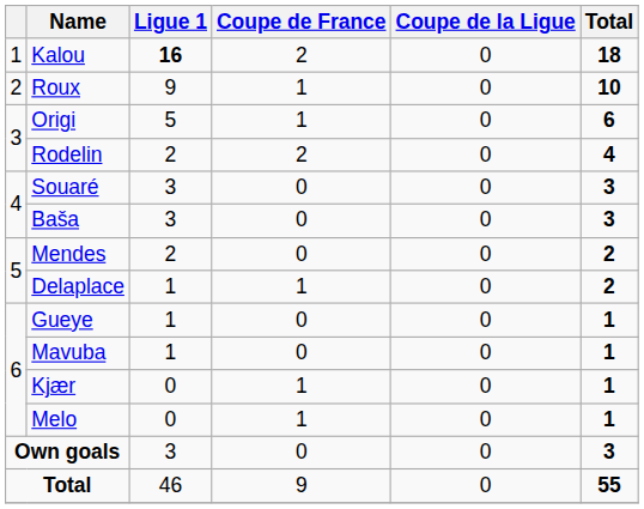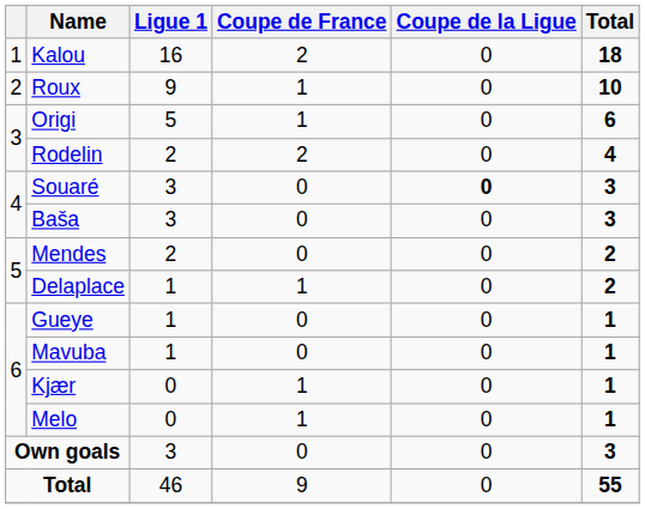Kalou | Ligue 1: bold -> normal
Souaré | Coupe de la Ligue: normal -> bold
